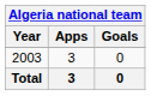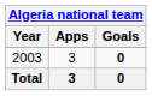2003 | Goals: normal -> bold
